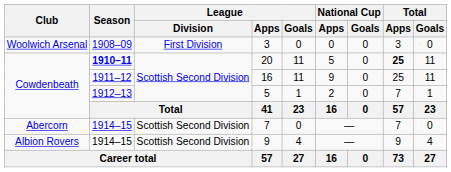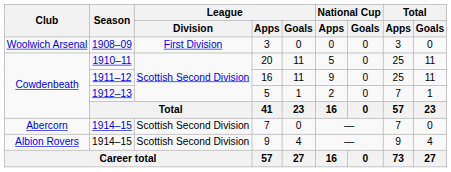20 | Season: bold -> normal
20 | Total / Apps: bold -> normal
